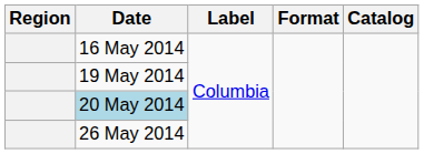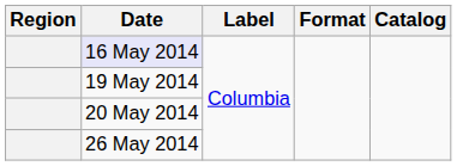16 May 2014 | Date: no background -> lavender background
20 May 2014 | Date: lightblue background -> no background
